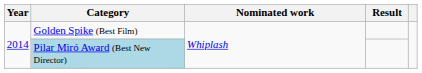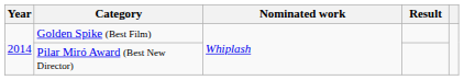Pilar Miró Award (Best New Director) | Category: lightblue background -> no background
